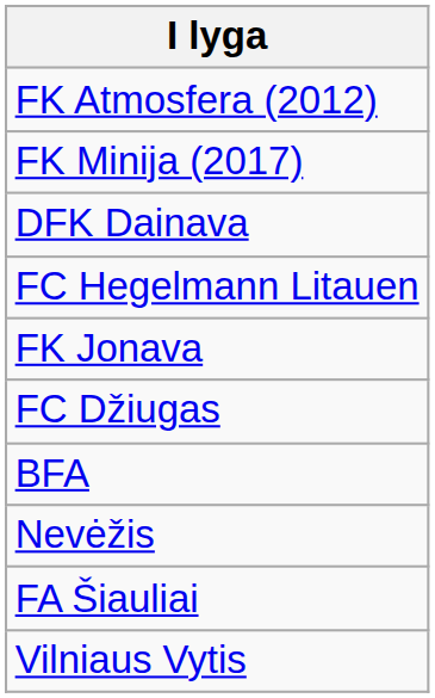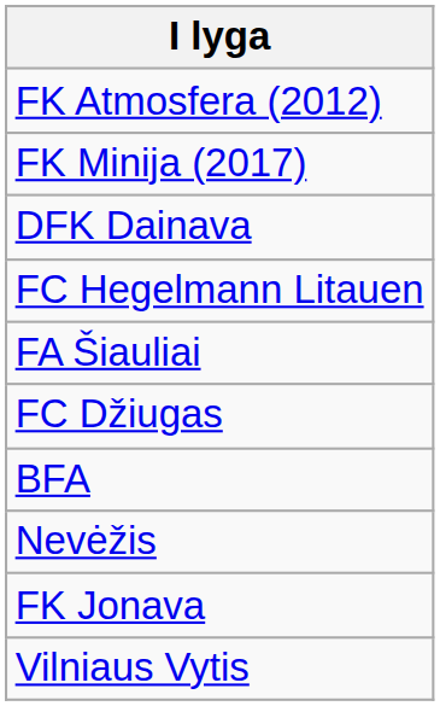row 6 | column 1: FK Jonava -> FA Šiauliai
row 10 | column 1: FA Šiauliai -> FK Jonava
